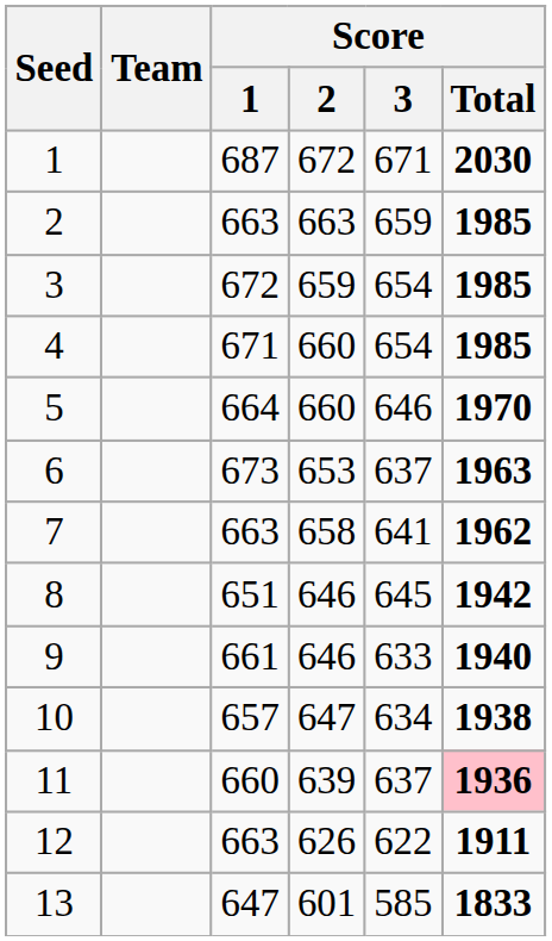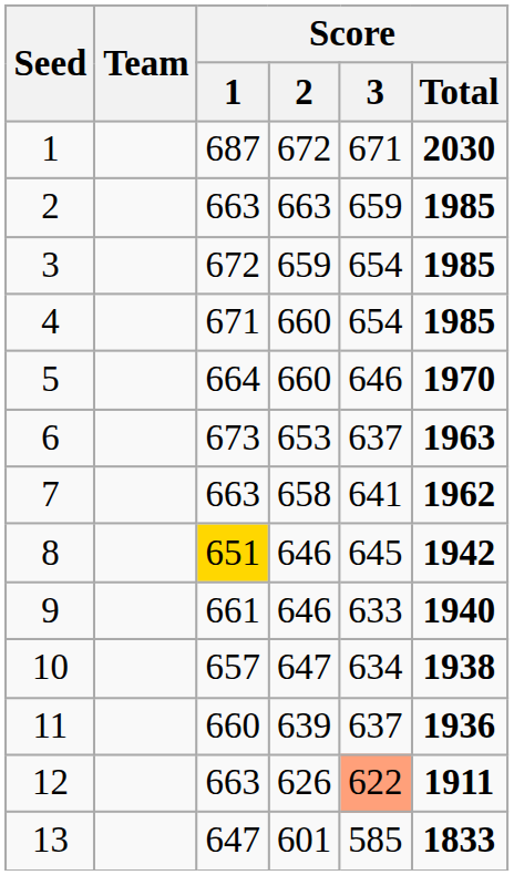8 | Score / 1: no background -> gold background
11 | Score / Total: pink background -> no background
12 | Score / 3: no background -> lightsalmon background
